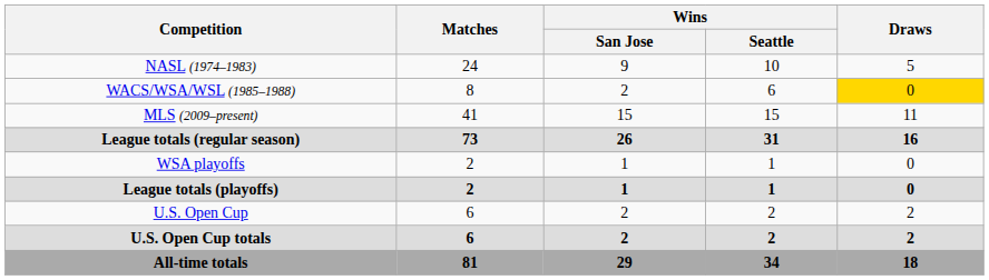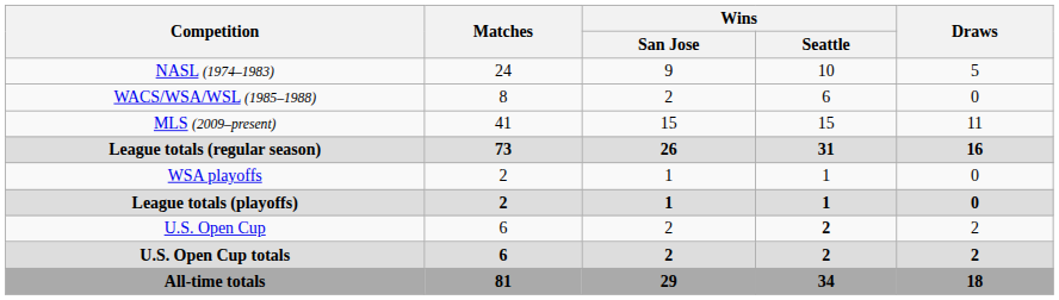WACS/WSA/WSL (1985–1988) | Draws: gold background -> no background
U.S. Open Cup | Wins / Seattle: normal -> bold
